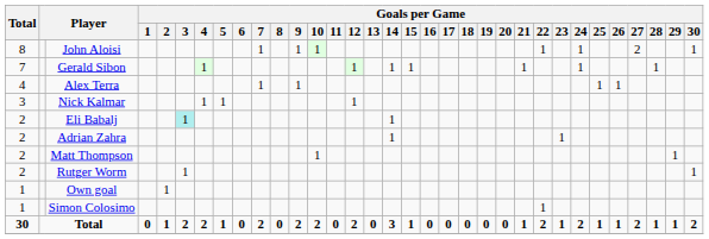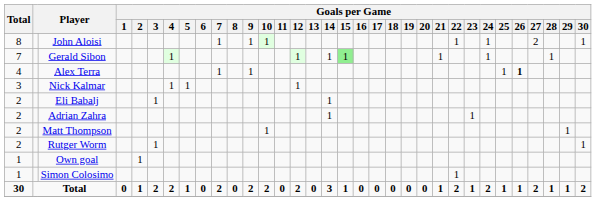Gerald Sibon | Goals per Game / 15: no background -> lightgreen background
Alex Terra | Goals per Game / 26: normal -> bold
Eli Babalj | Goals per Game / 3: paleturquoise background -> no background
